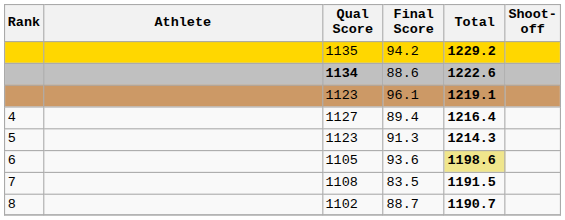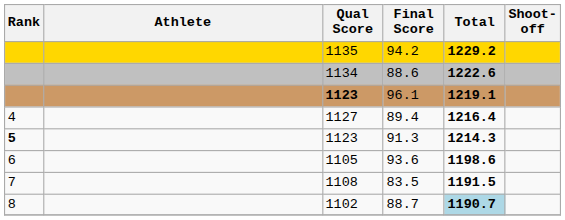88.6 | Qual Score: bold -> normal
96.1 | Qual Score: normal -> bold
91.3 | Rank: normal -> bold
93.6 | Total: khaki background -> no background
88.7 | Total: no background -> lightblue background
